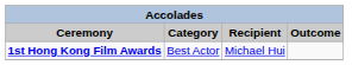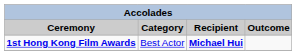1st Hong Kong Film Awards | Recipient: normal -> bold
